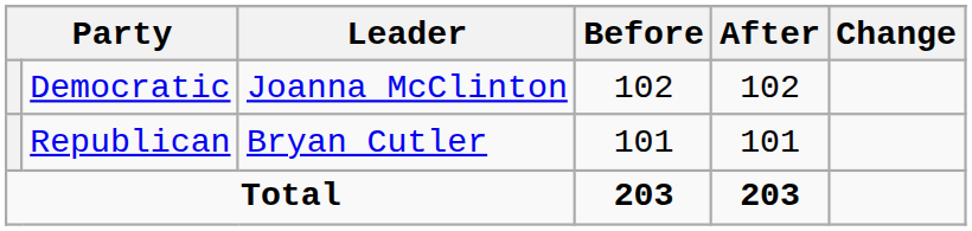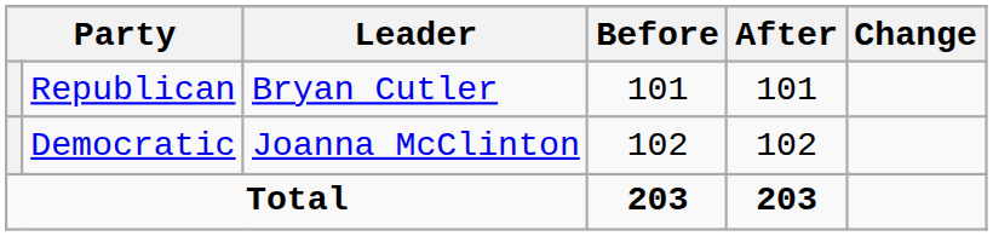rows swapped: Democratic <-> Republican
